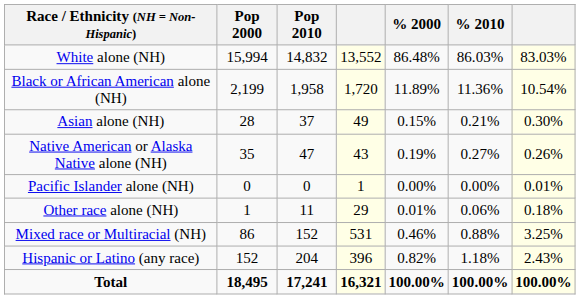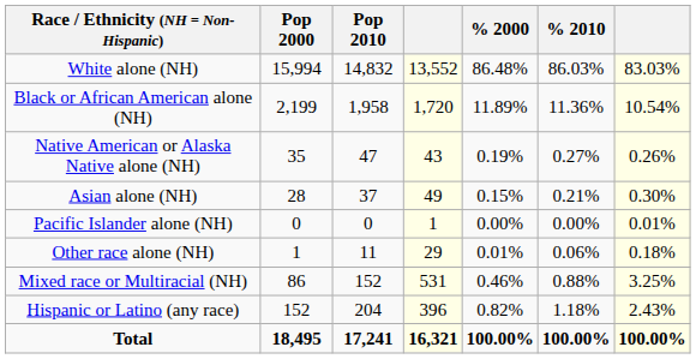rows swapped: Native American or Alaska Native alone (NH) <-> Asian alone (NH)
